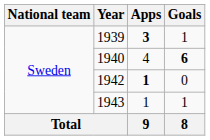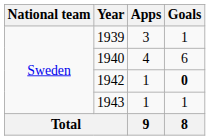1939 | Apps: bold -> normal
1940 | Goals: bold -> normal
1942 | Apps: bold -> normal
1942 | Goals: normal -> bold
